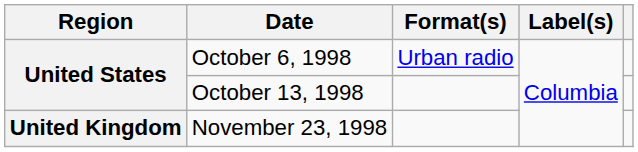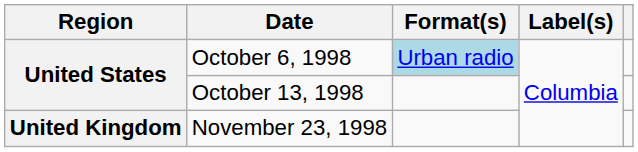October 6, 1998 | Format(s): no background -> lightblue background
